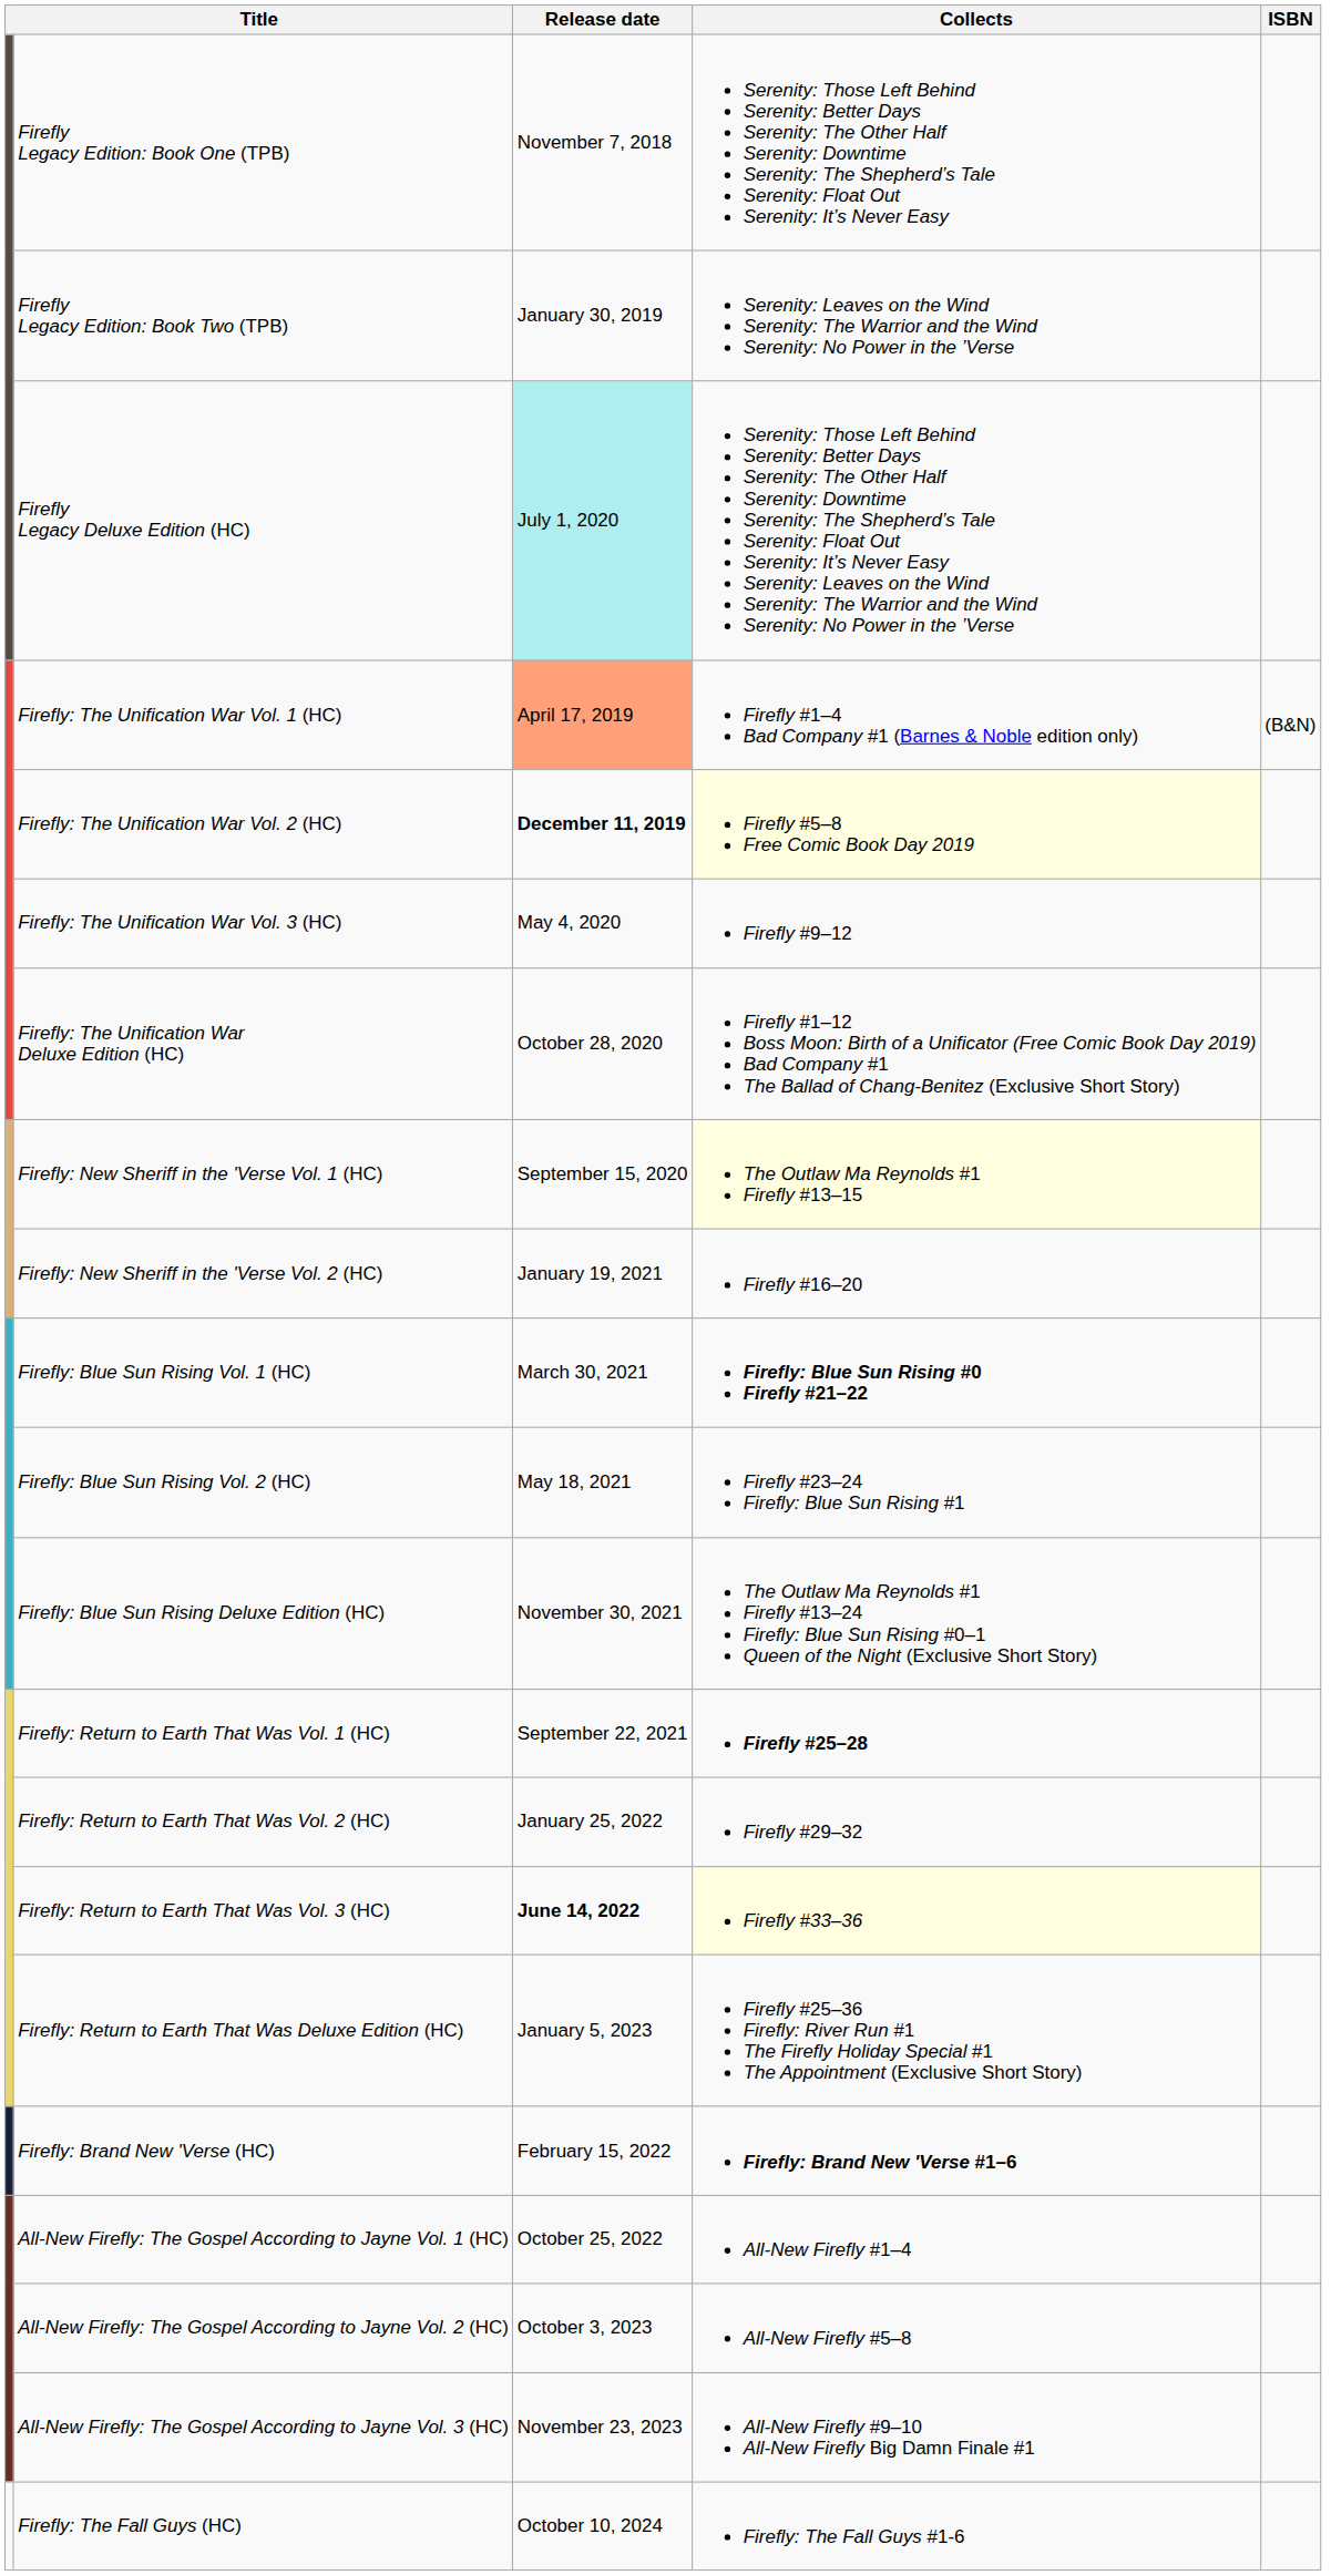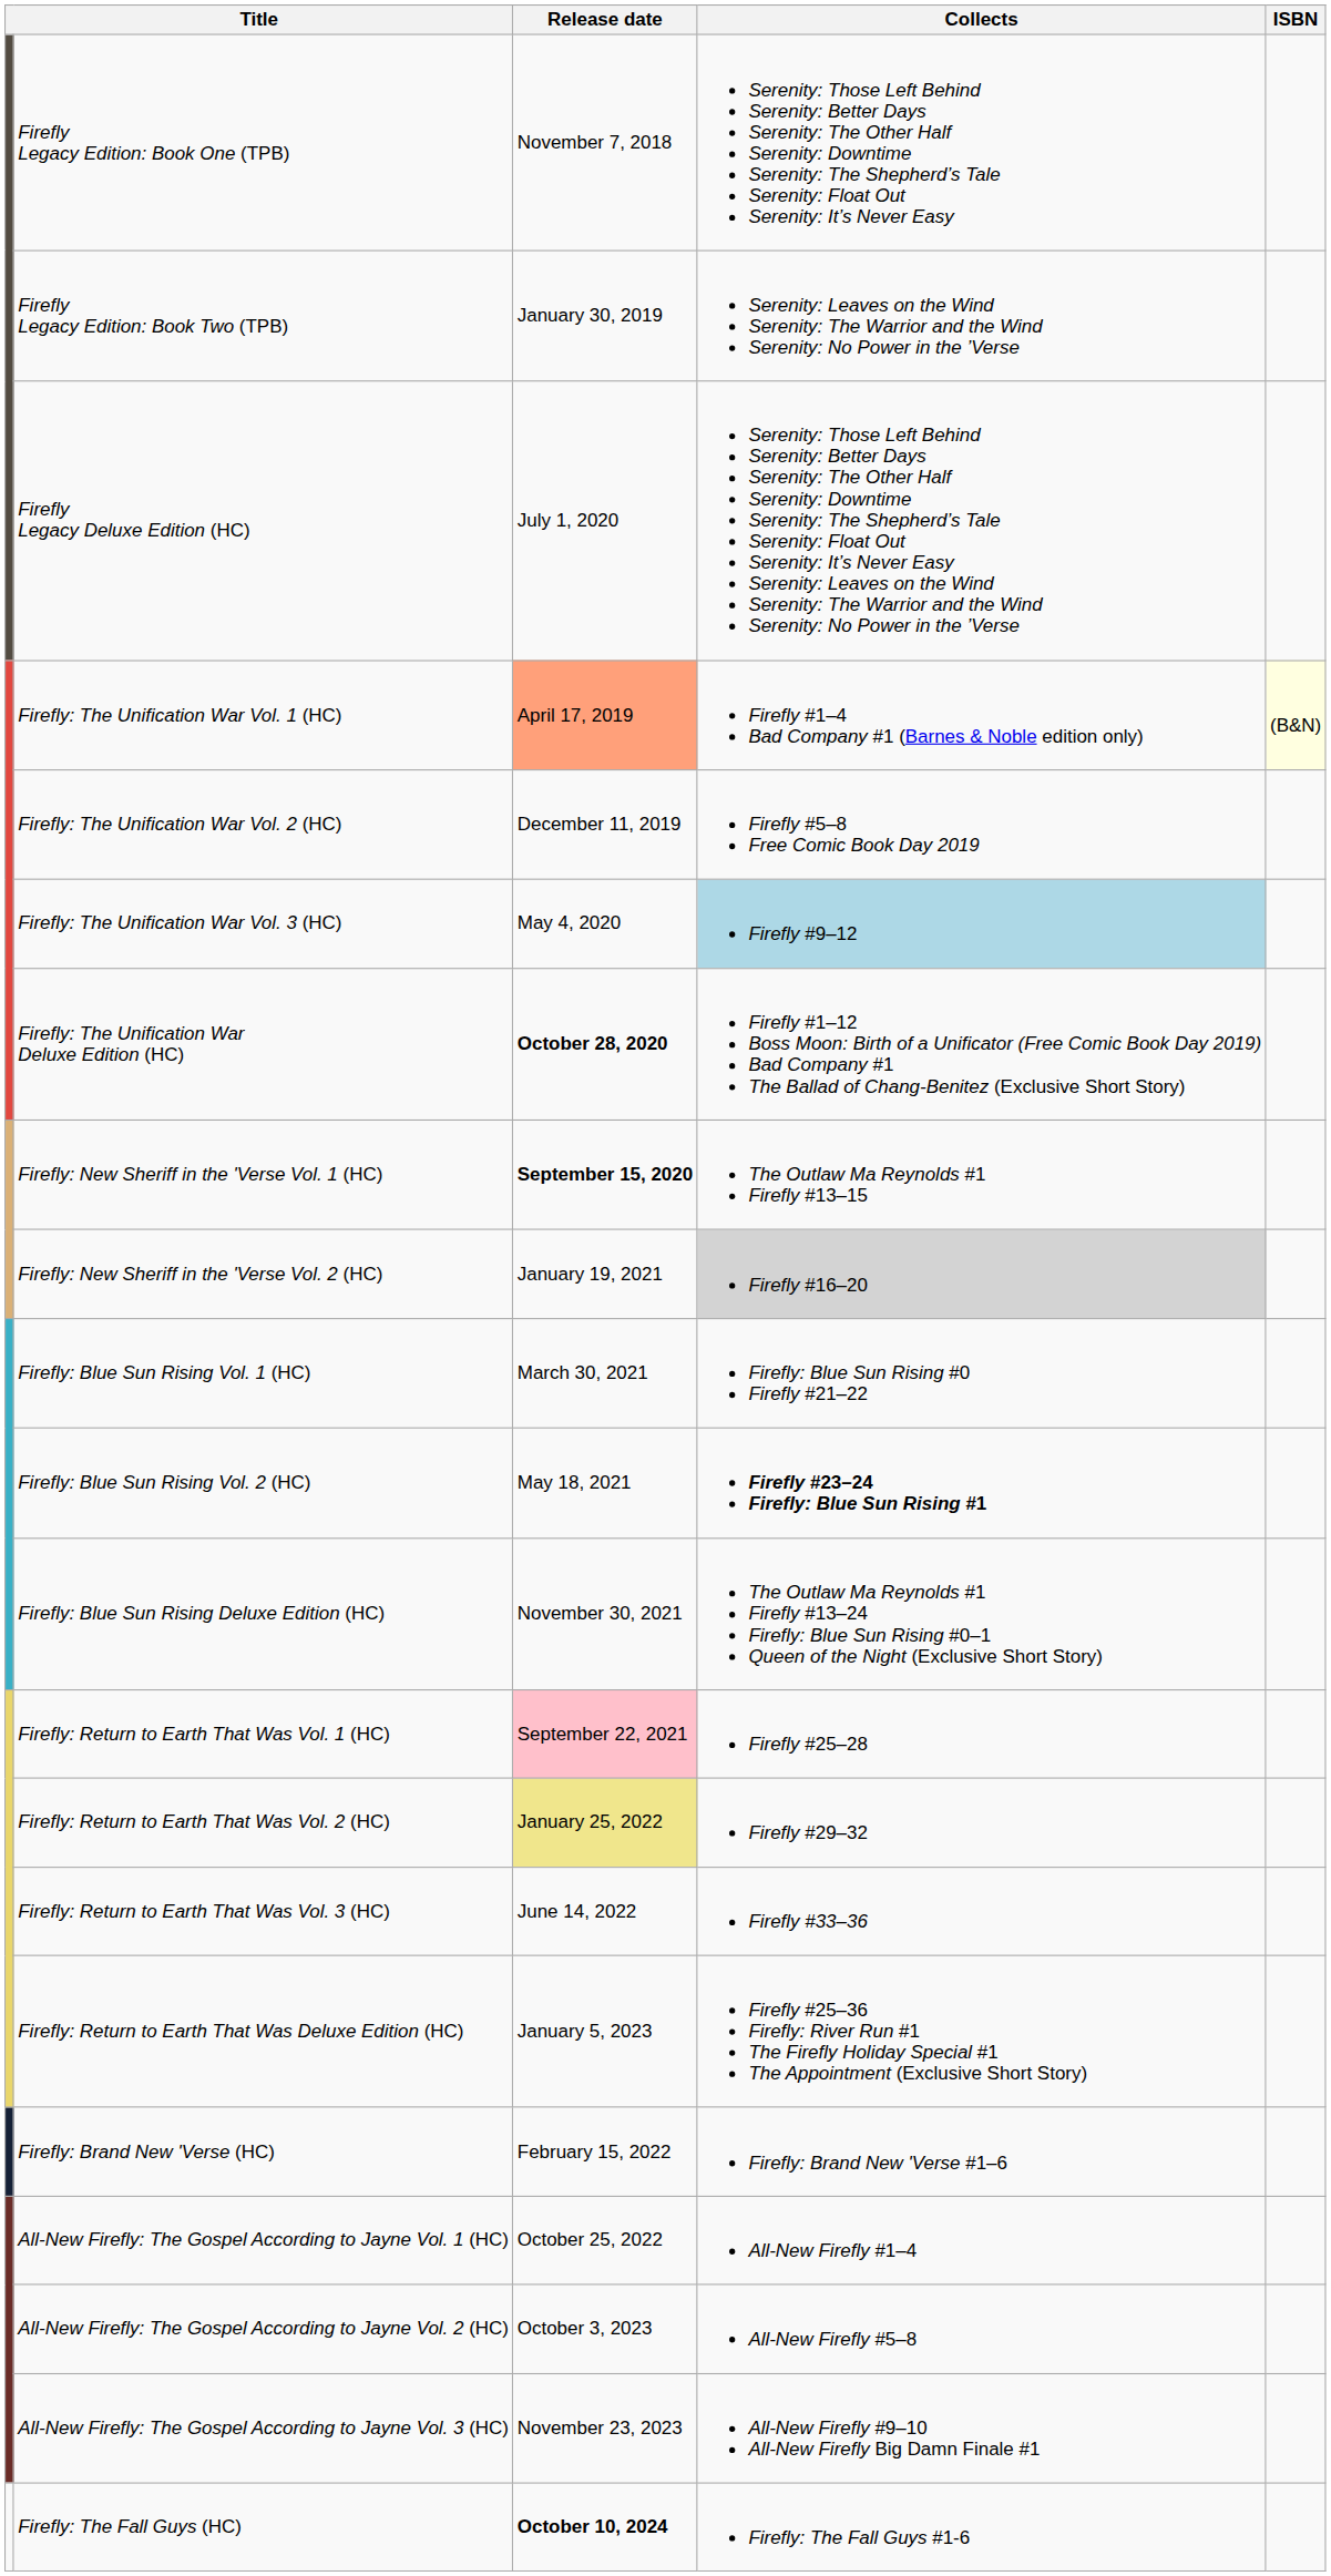Firefly Legacy Deluxe Edition (HC) | Release date: paleturquoise background -> no background
Firefly: The Unification War Vol. 1 (HC) | ISBN: no background -> lightyellow background
Firefly: The Unification War Vol. 2 (HC) | Release date: bold -> normal
Firefly: The Unification War Vol. 2 (HC) | Collects: lightyellow background -> no background
Firefly: The Unification War Vol. 3 (HC) | Collects: no background -> lightblue background
Firefly: The Unification War Deluxe Edition (HC) | Release date: normal -> bold
Firefly: New Sheriff in the 'Verse Vol. 1 (HC) | Release date: normal -> bold
Firefly: New Sheriff in the 'Verse Vol. 1 (HC) | Collects: lightyellow background -> no background
Firefly: New Sheriff in the 'Verse Vol. 2 (HC) | Collects: no background -> lightgrey background
Firefly: Blue Sun Rising Vol. 1 (HC) | Collects: bold -> normal
Firefly: Blue Sun Rising Vol. 2 (HC) | Collects: normal -> bold
Firefly: Return to Earth That Was Vol. 1 (HC) | Release date: no background -> pink background
Firefly: Return to Earth That Was Vol. 1 (HC) | Collects: bold -> normal
Firefly: Return to Earth That Was Vol. 2 (HC) | Release date: no background -> khaki background
Firefly: Return to Earth That Was Vol. 3 (HC) | Release date: bold -> normal
Firefly: Return to Earth That Was Vol. 3 (HC) | Collects: lightyellow background -> no background
Firefly: Brand New 'Verse (HC) | Collects: bold -> normal
Firefly: The Fall Guys (HC) | Release date: normal -> bold
